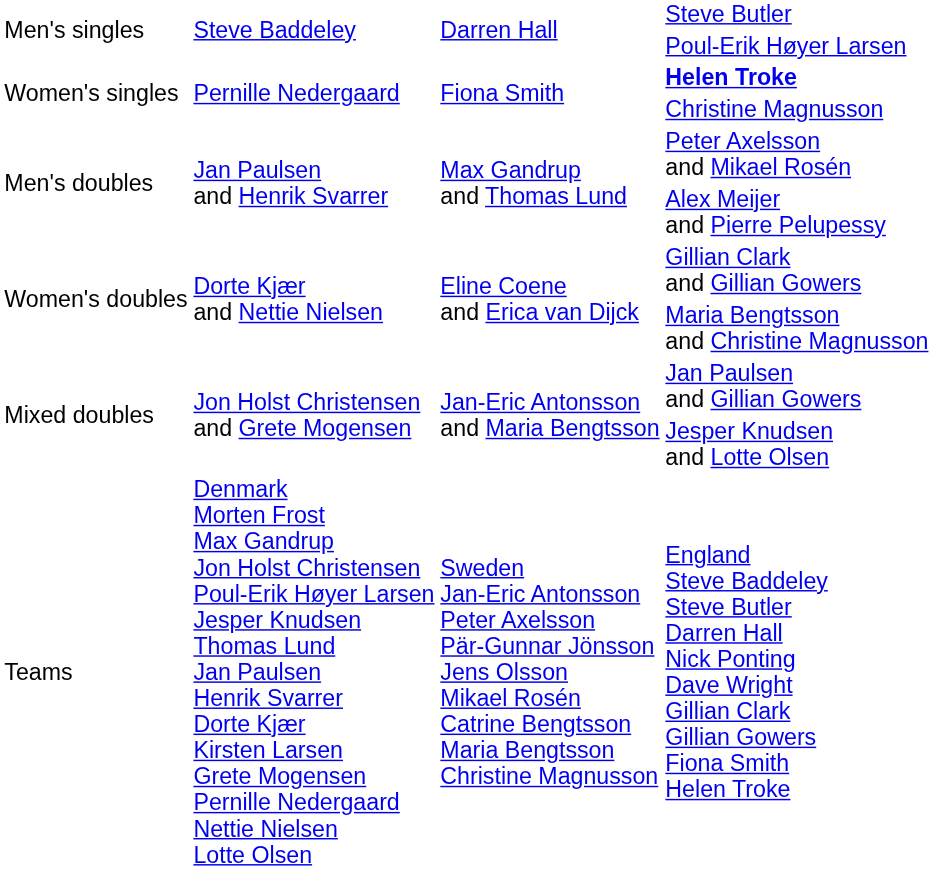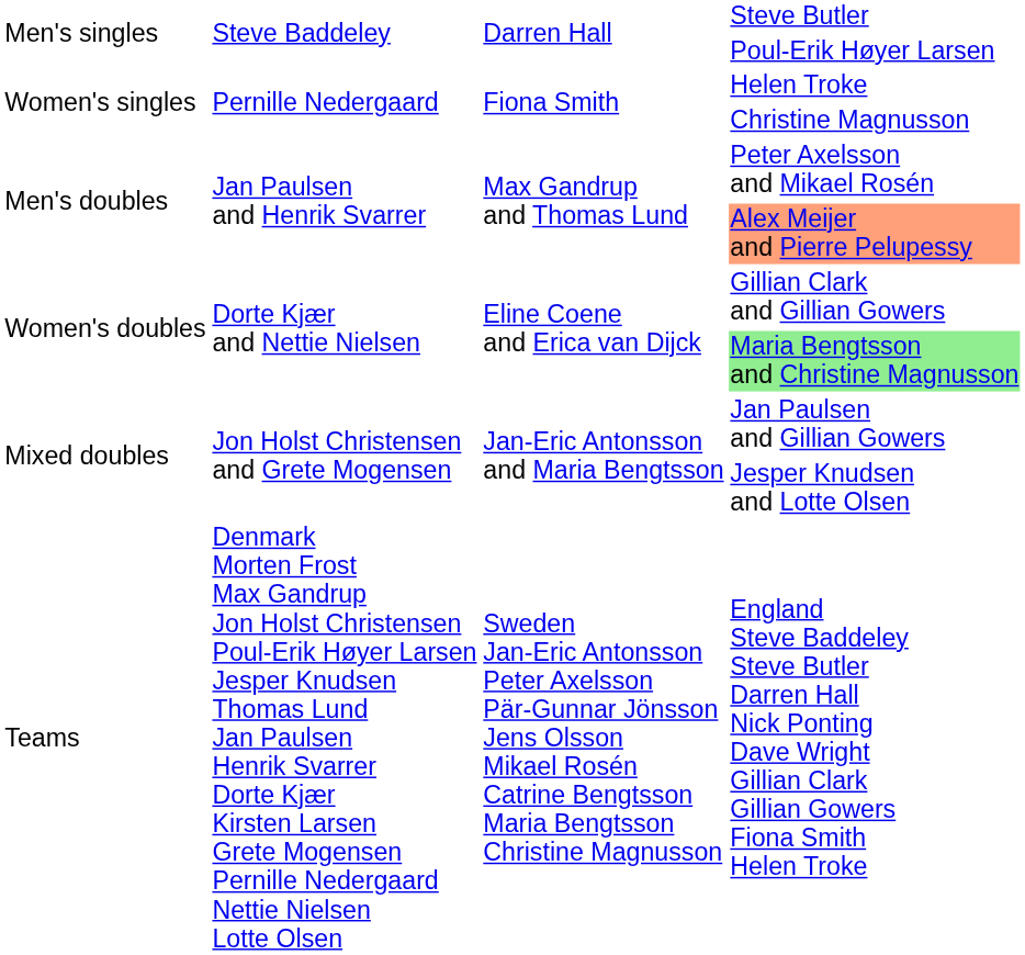Helen Troke | column 4: bold -> normal
Alex Meijer and Pierre Pelupessy | column 4: no background -> lightsalmon background
Maria Bengtsson and Christine Magnusson | column 4: no background -> lightgreen background
